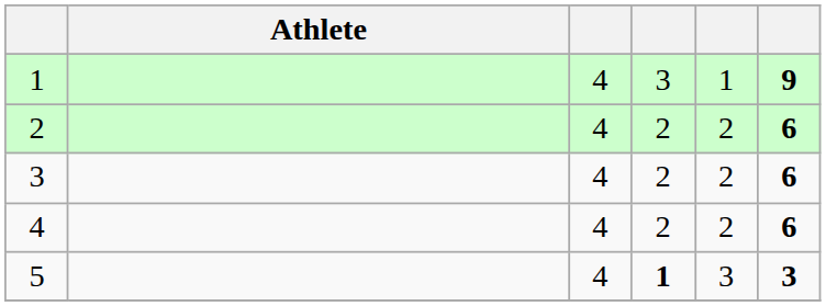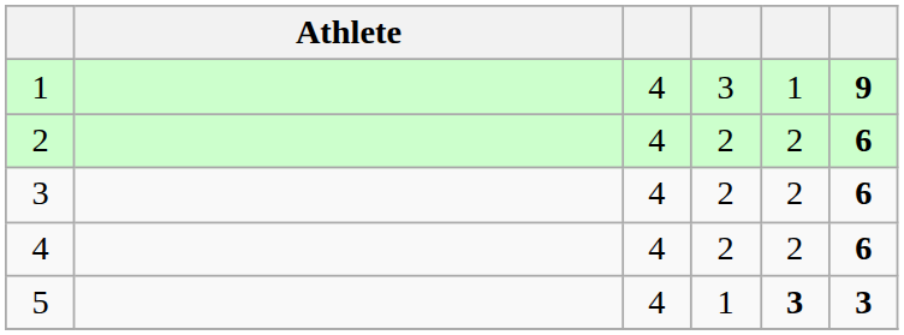5 | column 4: bold -> normal
5 | column 5: normal -> bold
